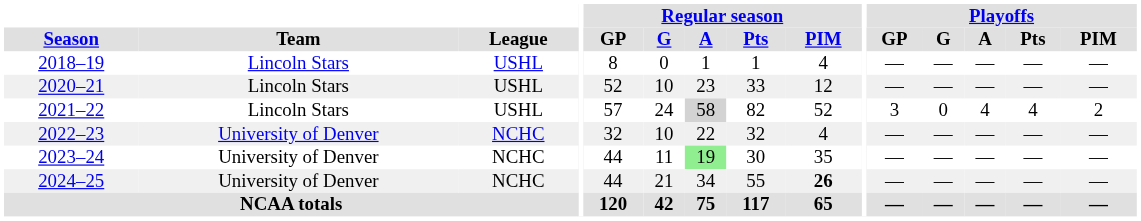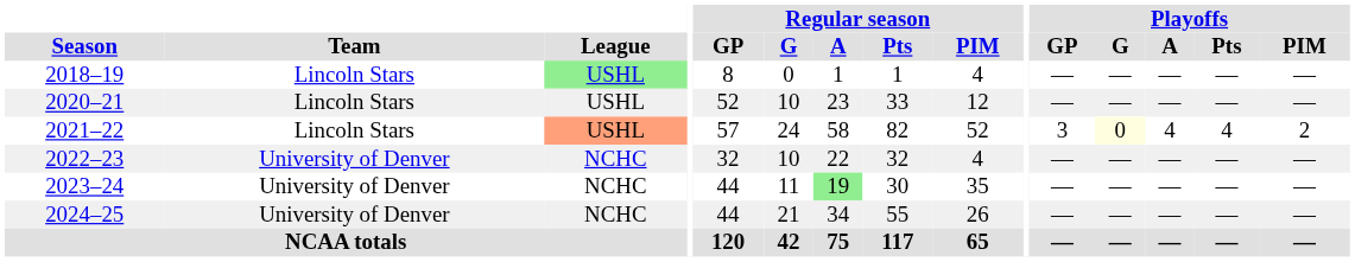2018–19 | League: no background -> lightgreen background
2021–22 | League: no background -> lightsalmon background
2021–22 | Regular season / A: lightgrey background -> no background
2021–22 | Playoffs / G: no background -> lightyellow background
2024–25 | Regular season / PIM: bold -> normal
